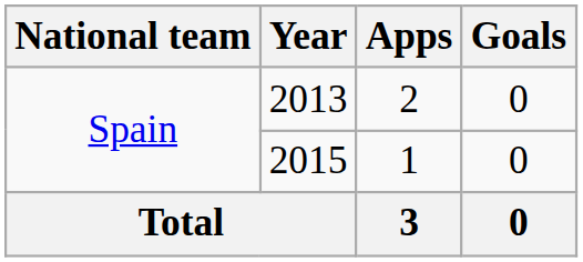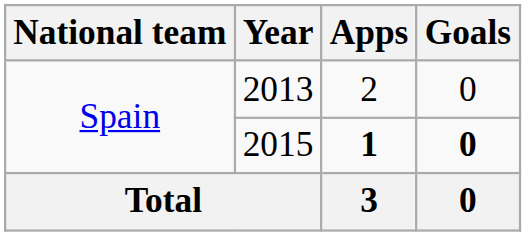2015 | Apps: normal -> bold
2015 | Goals: normal -> bold
